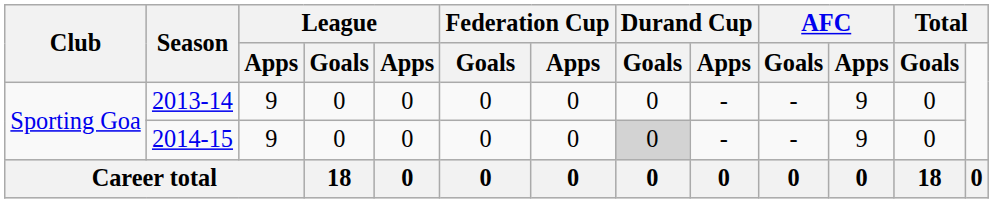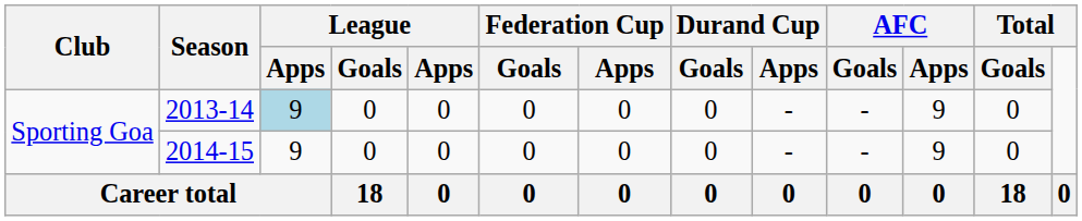2013-14 | column 3: no background -> lightblue background
2014-15 | Durand Cup / Goals: lightgrey background -> no background
